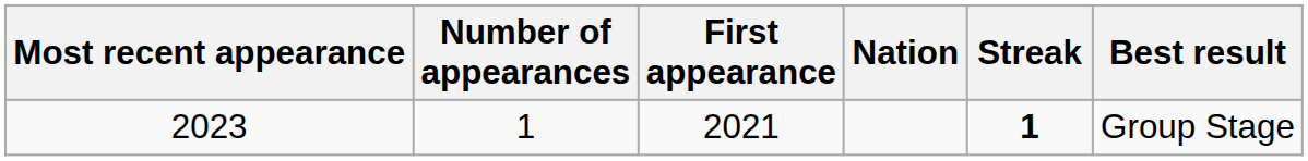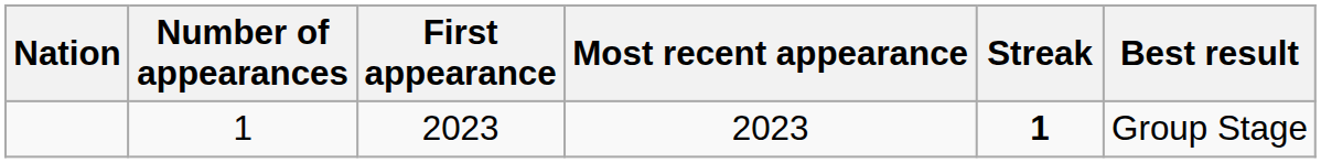columns swapped: Nation <-> Most recent appearance
row 2 | First appearance: 2021 -> 2023
